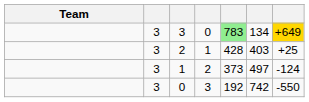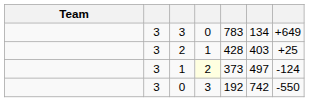row 2 | column 5: lightgreen background -> no background
row 2 | column 7: gold background -> no background
row 4 | column 4: no background -> lightyellow background
